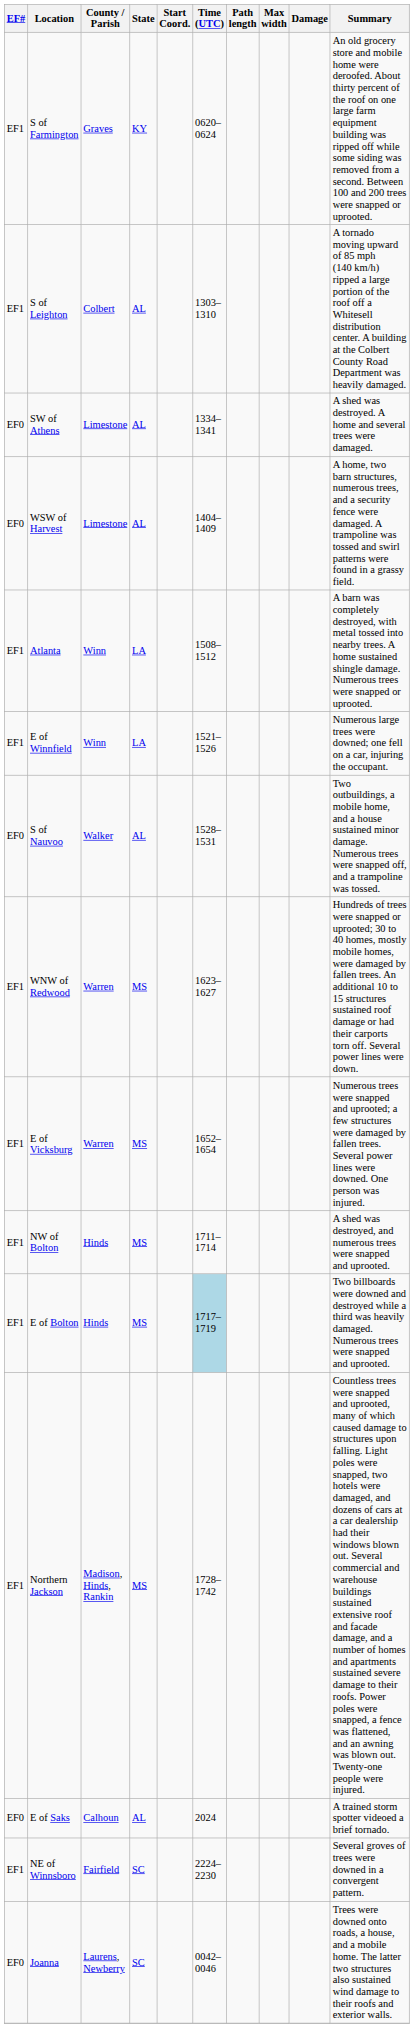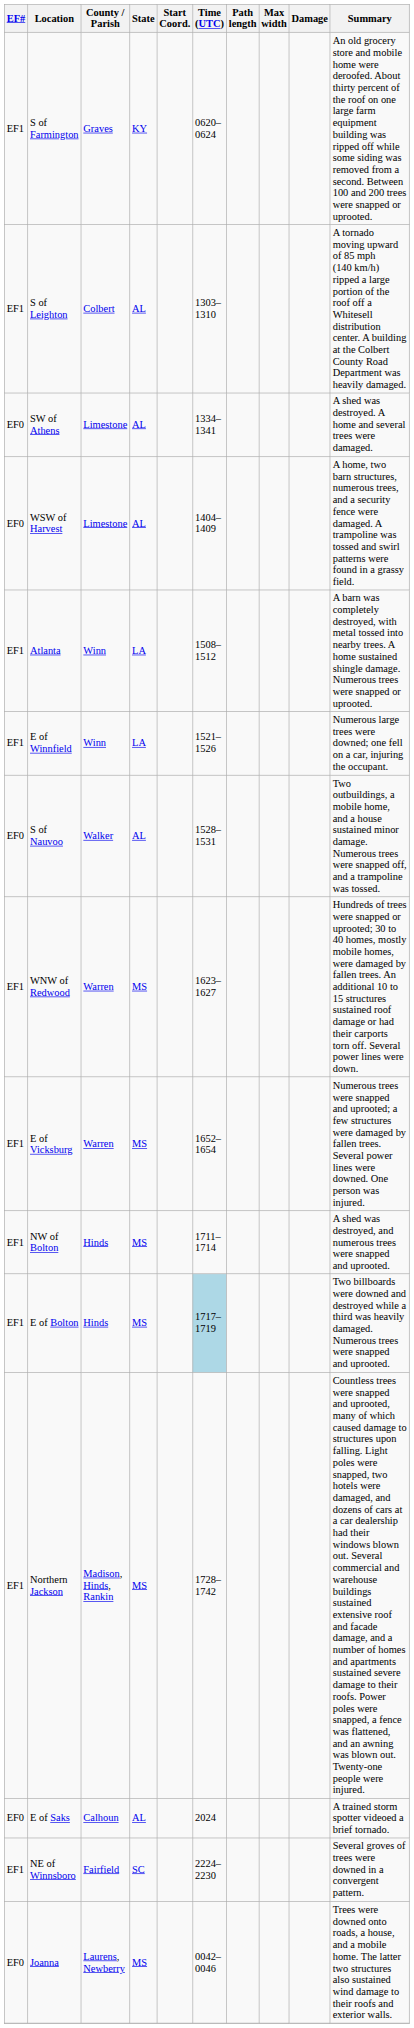Joanna | State: SC -> MS
